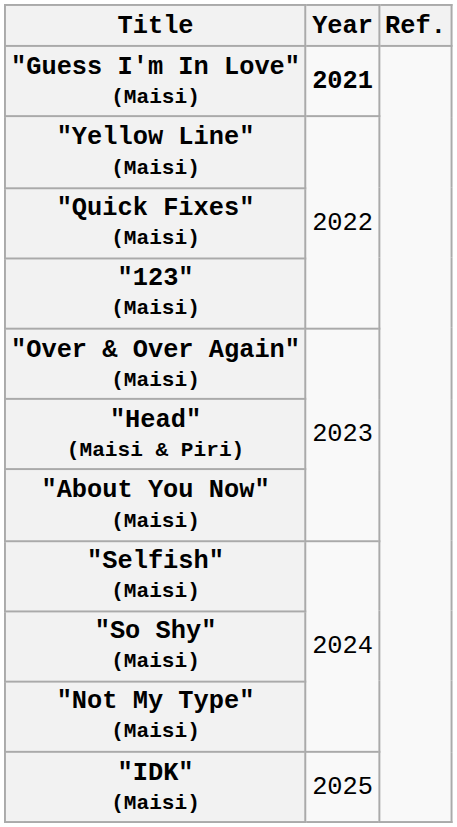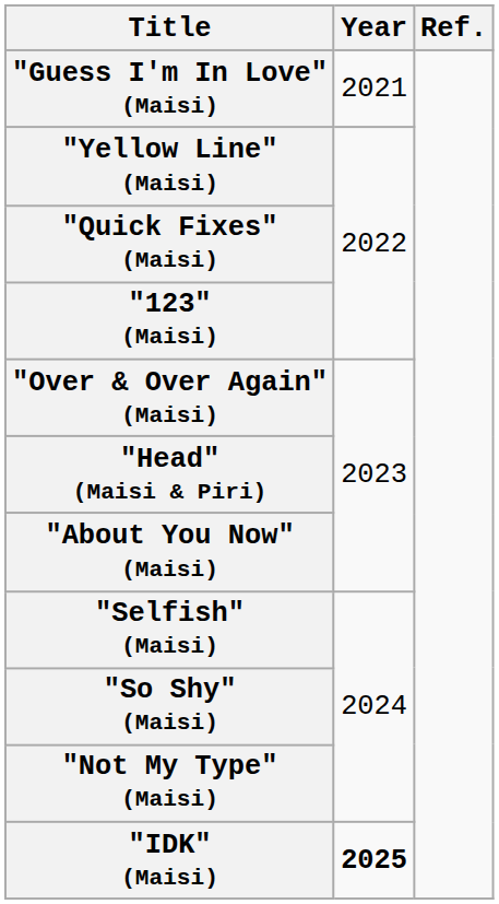"Guess I'm In Love" (Maisi) | Year: bold -> normal
"IDK" (Maisi) | Year: normal -> bold
